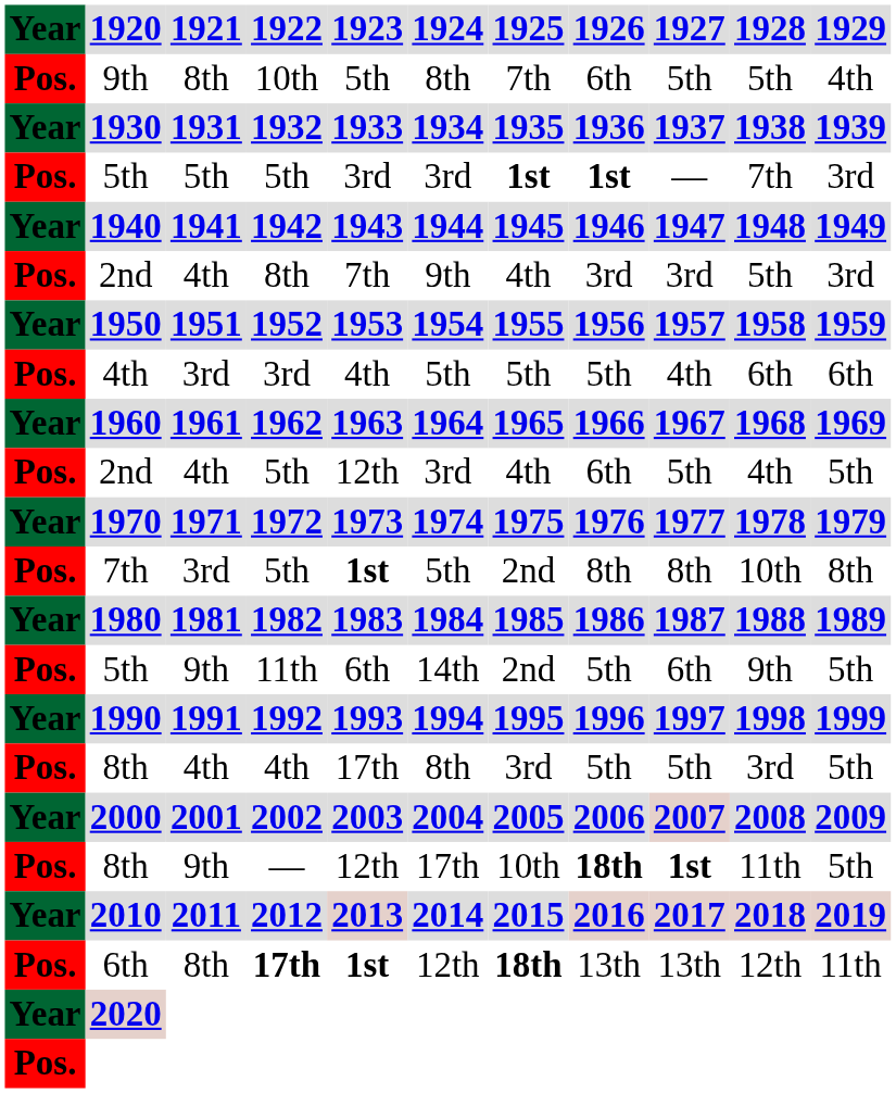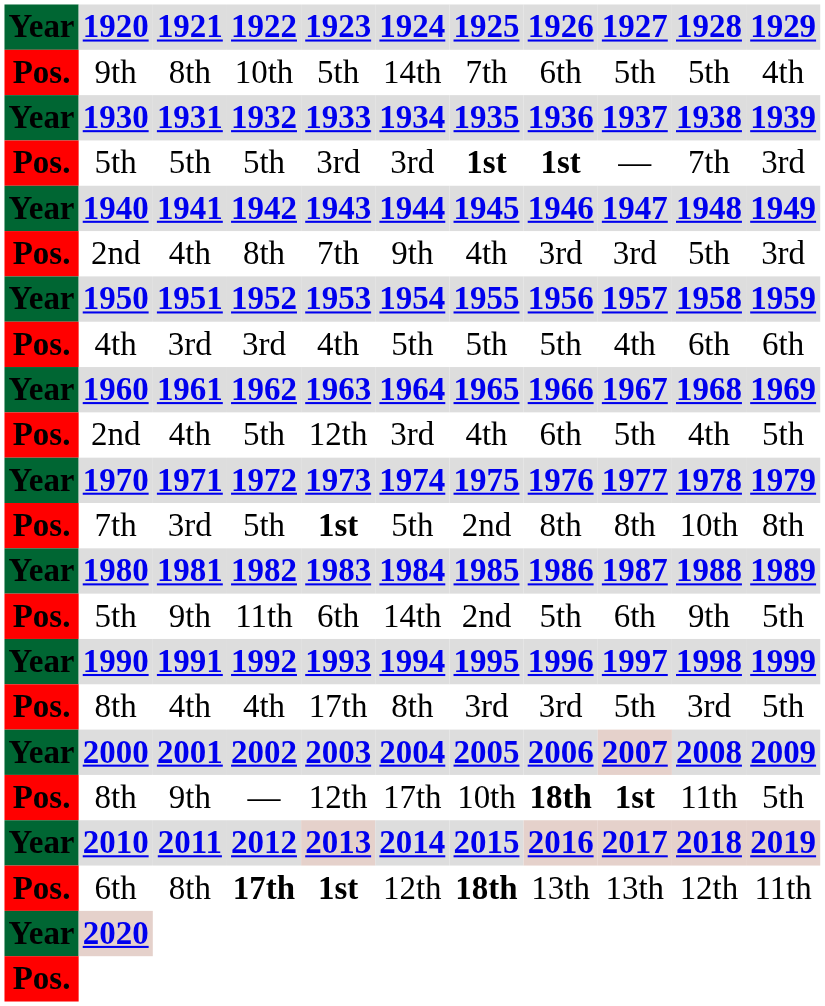row 2 | 1924: 8th -> 14th
row 16 | 1926: 5th -> 3rd
